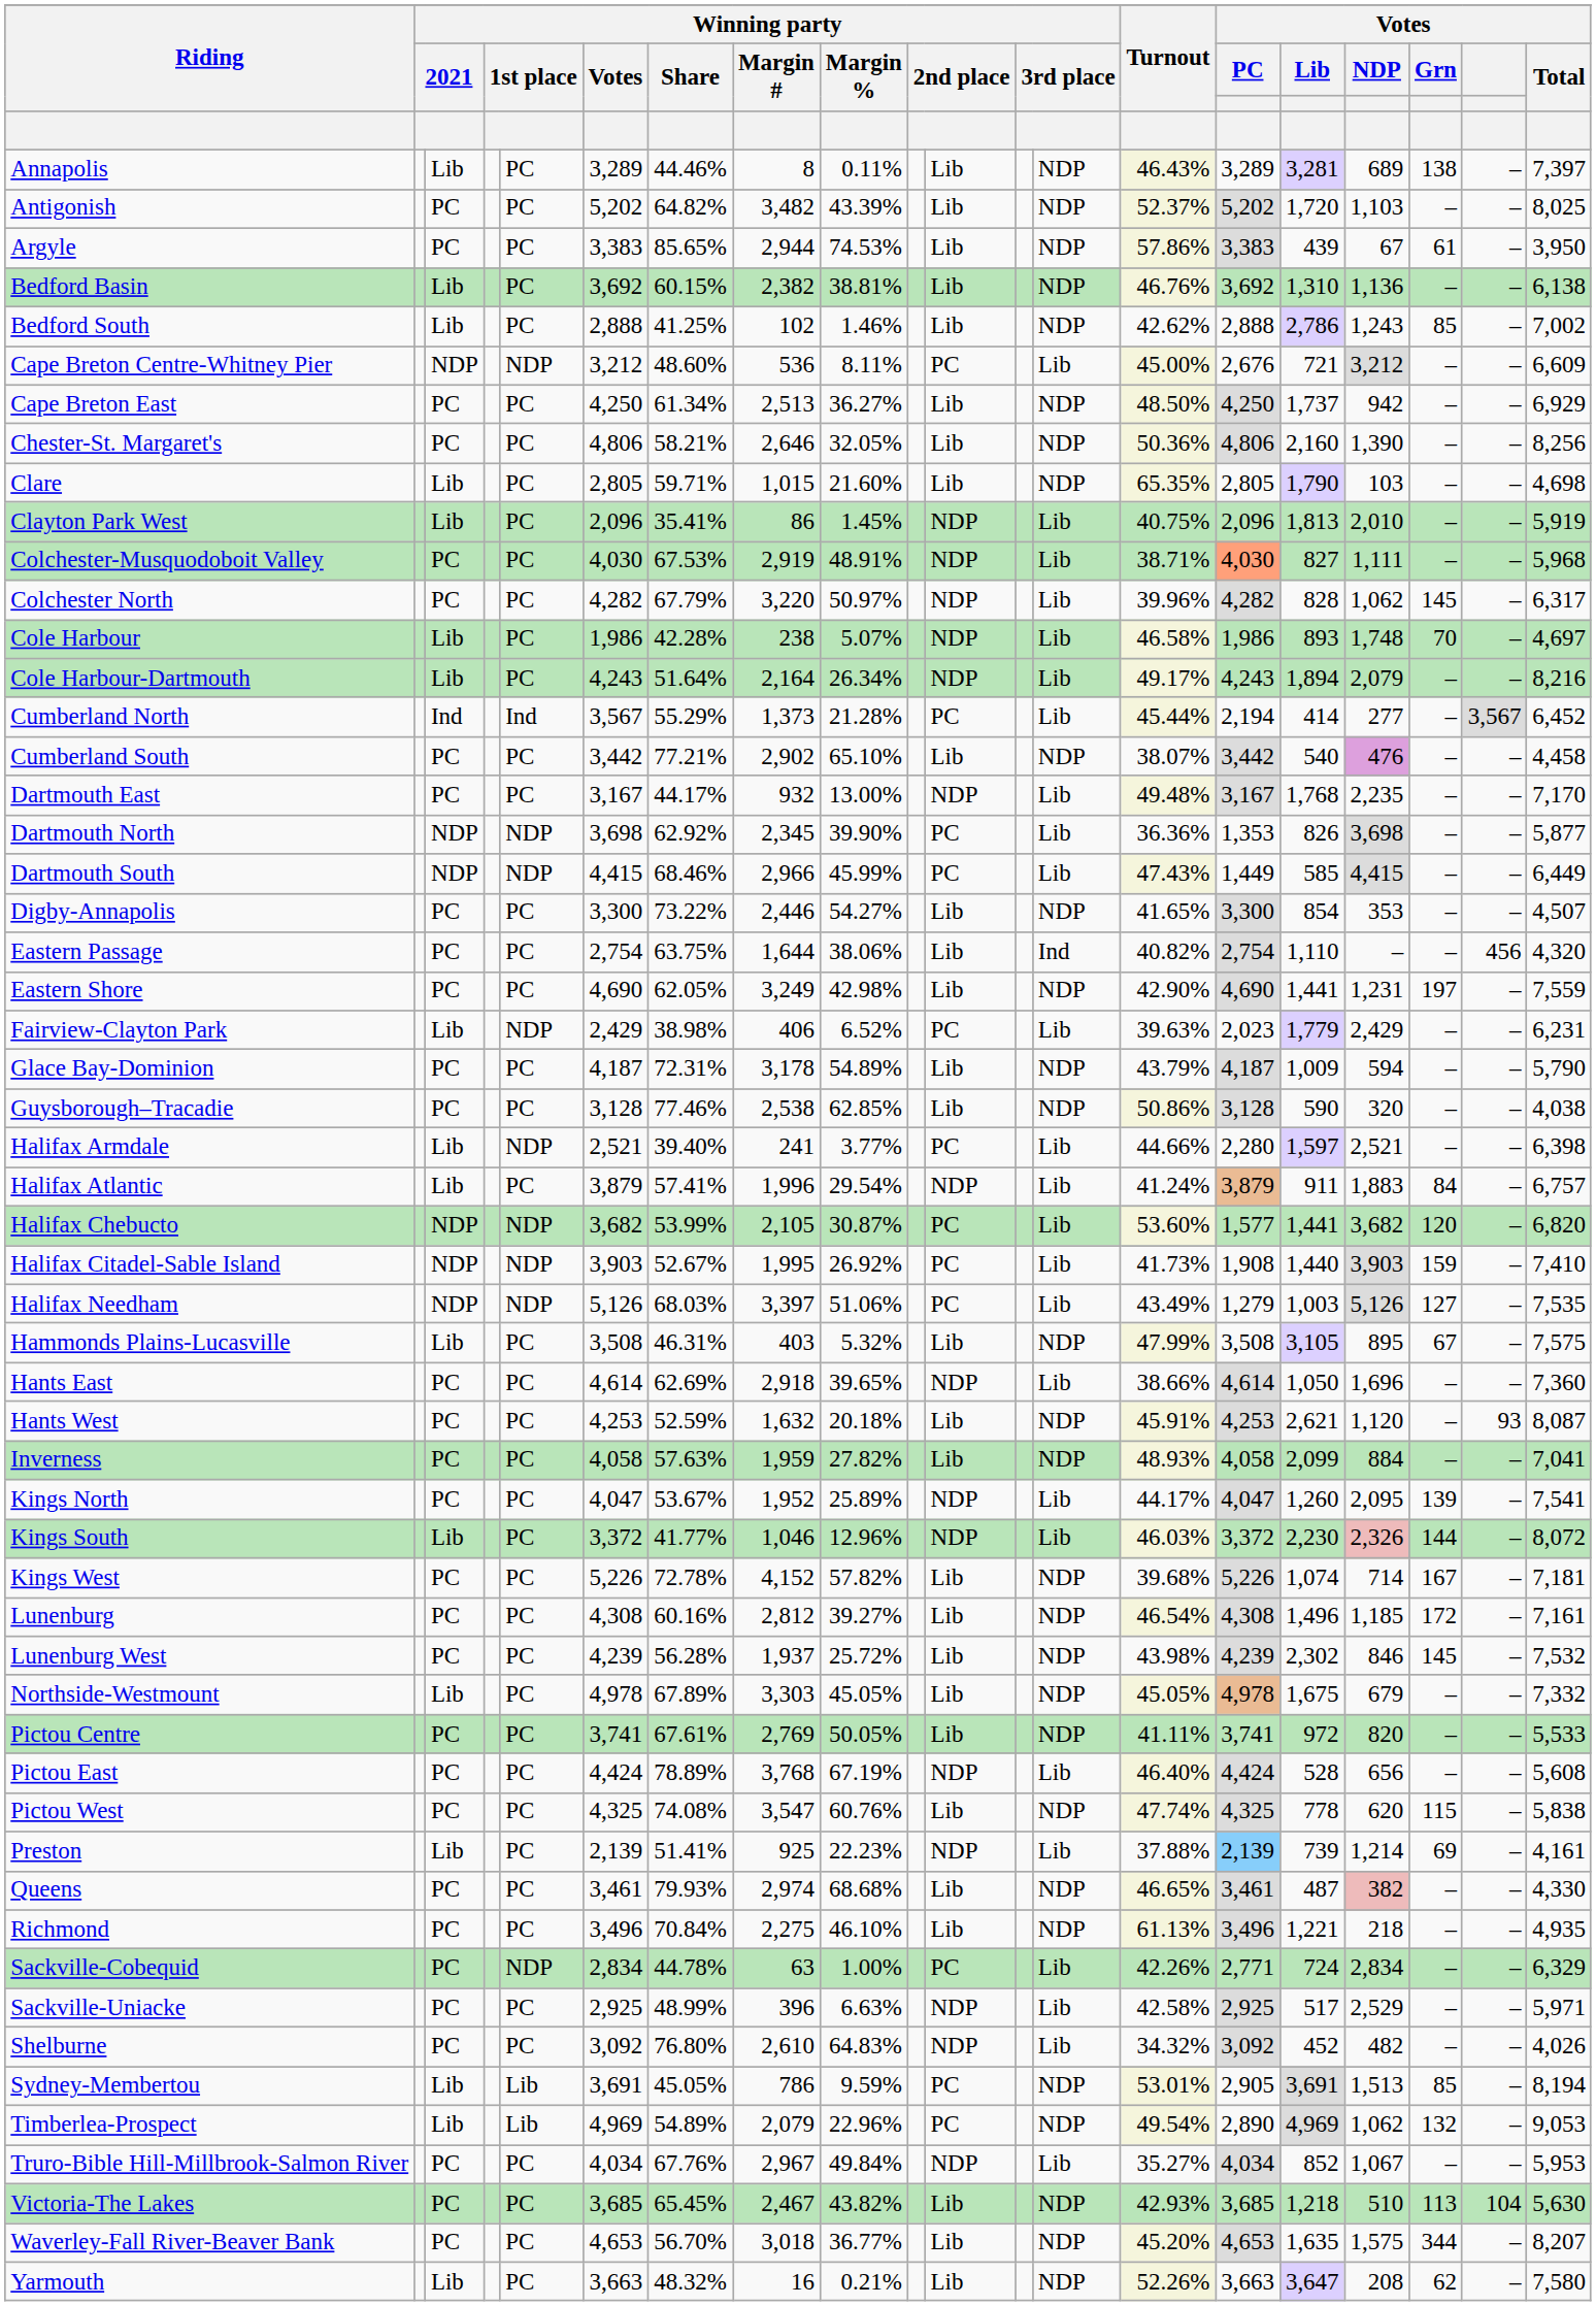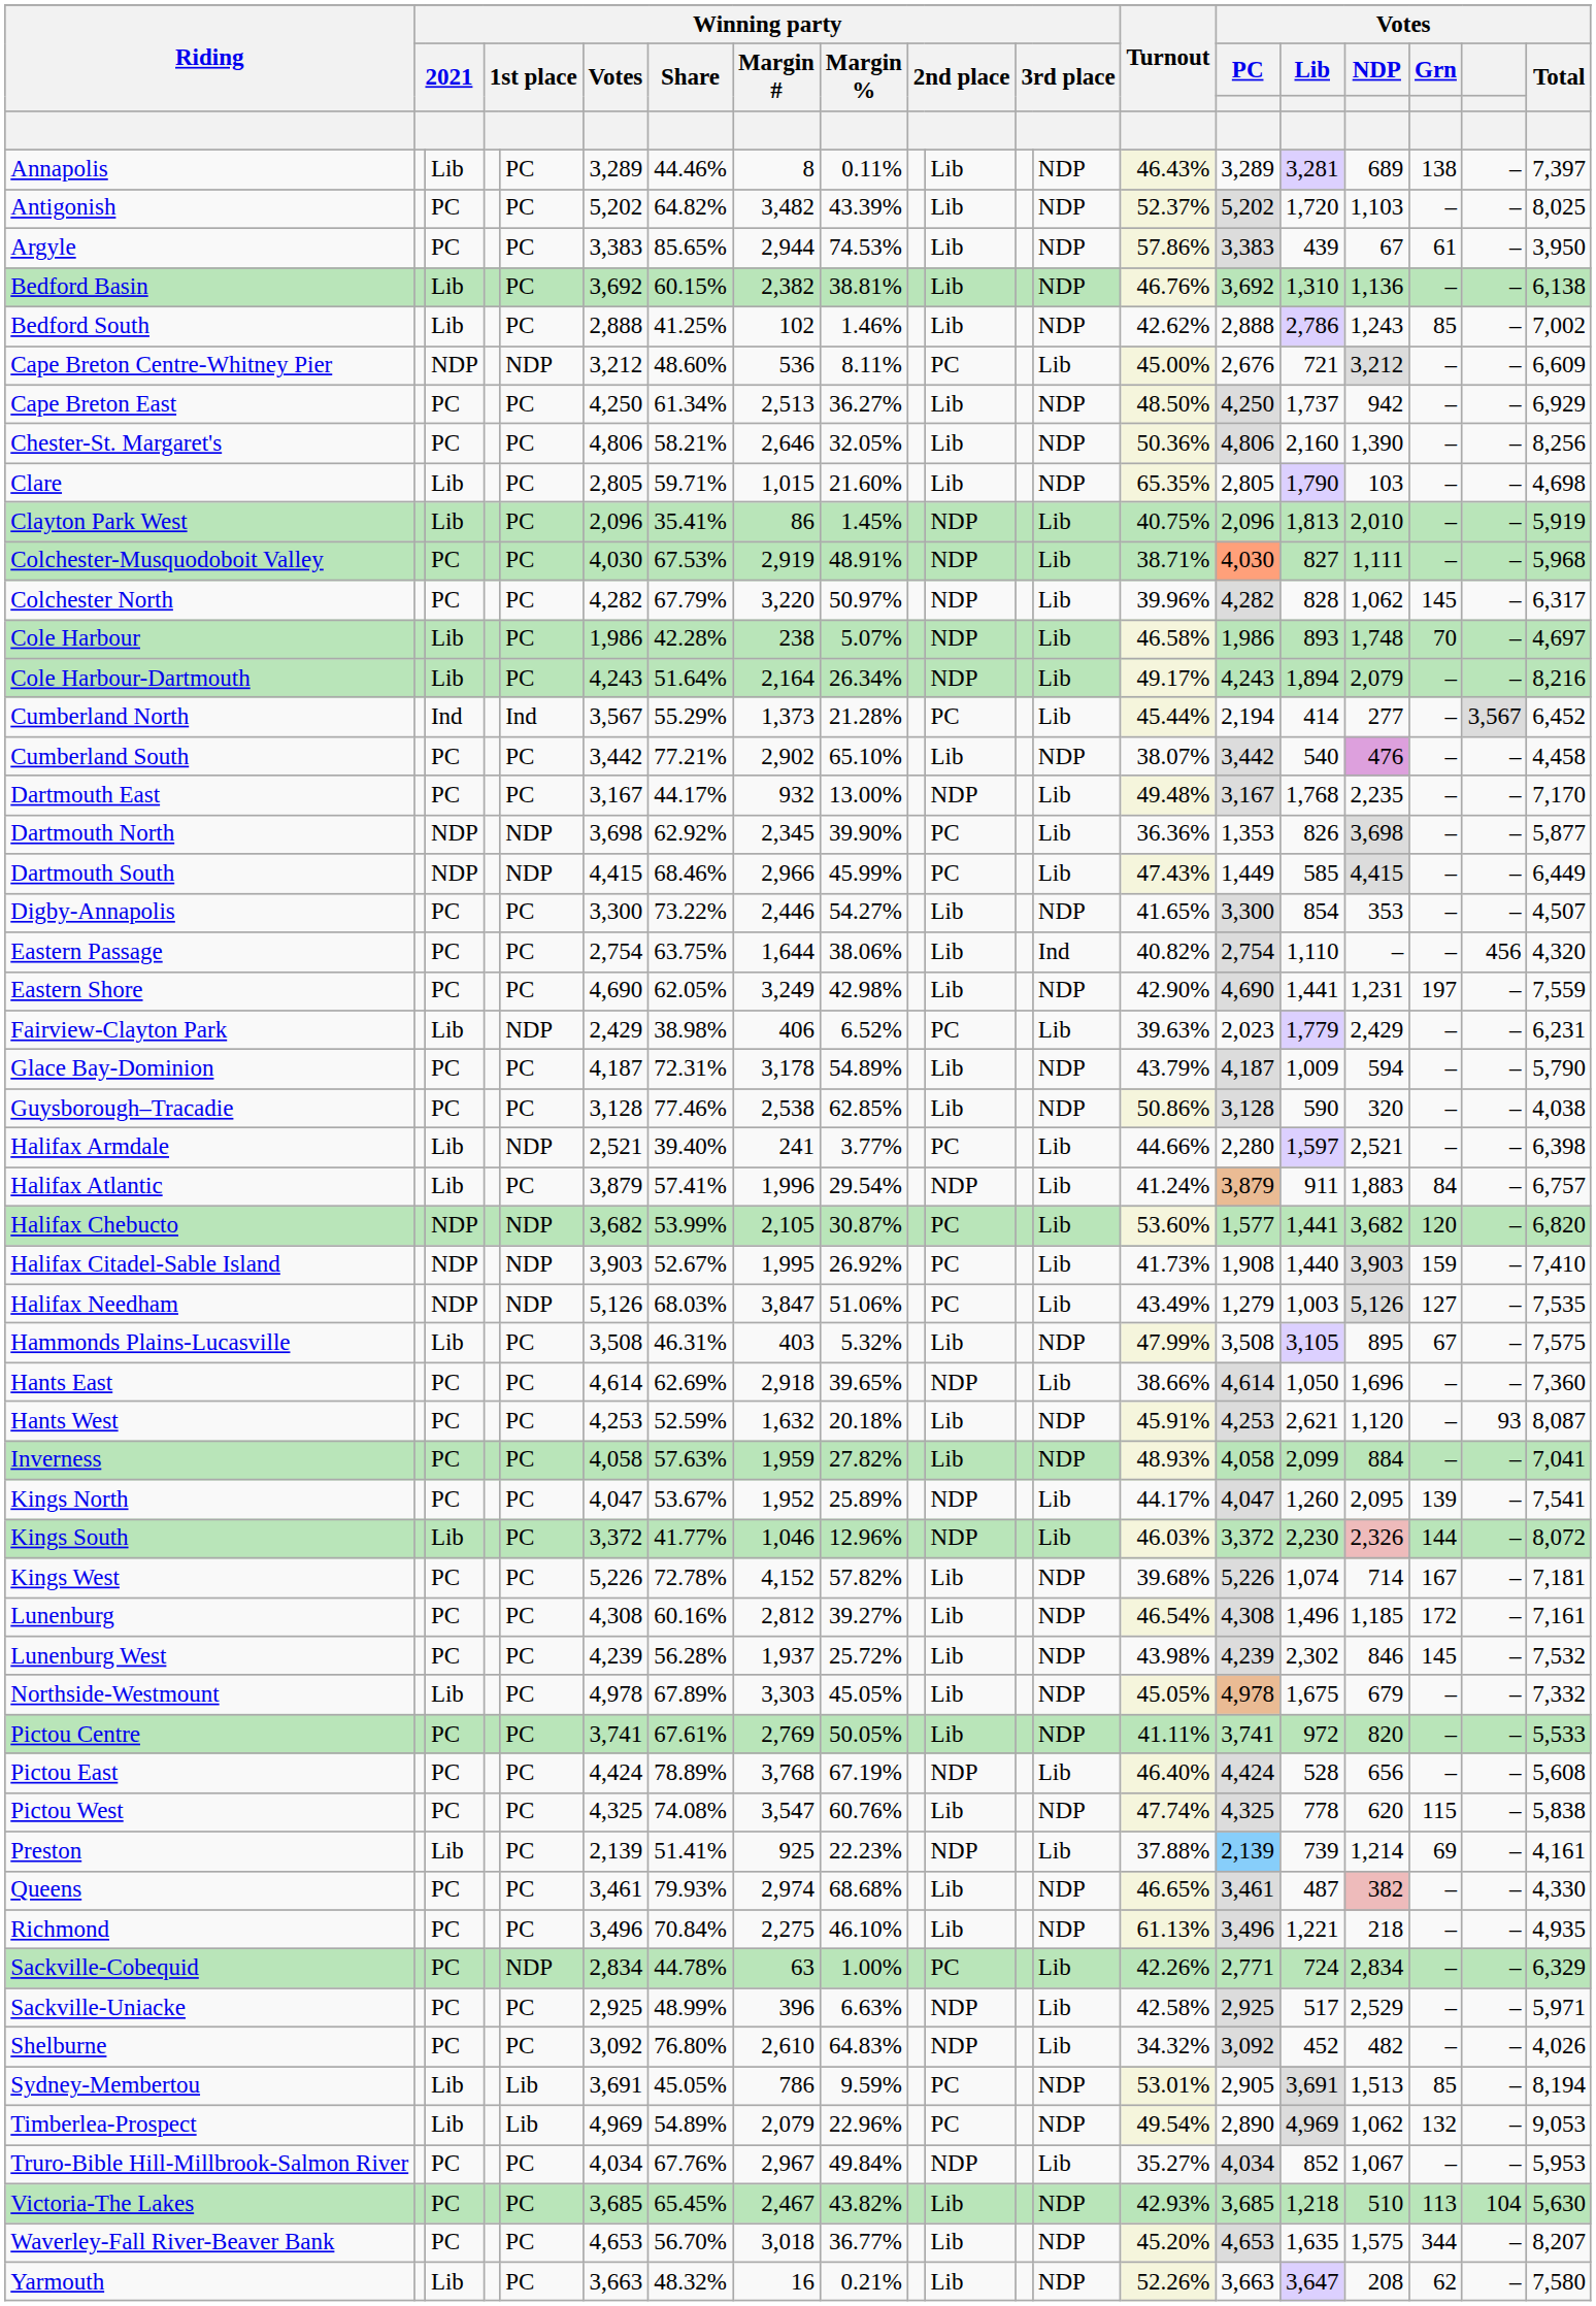Halifax Needham | Winning party / Margin #: 3,397 -> 3,847
